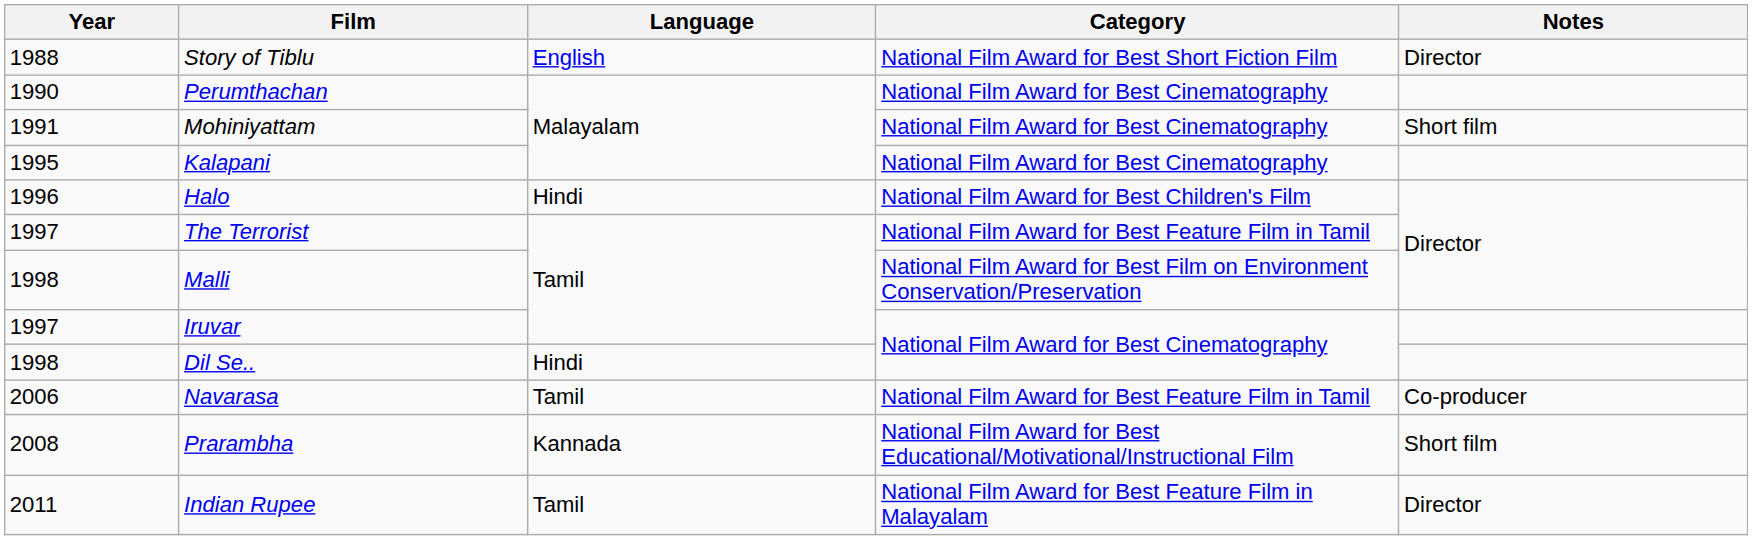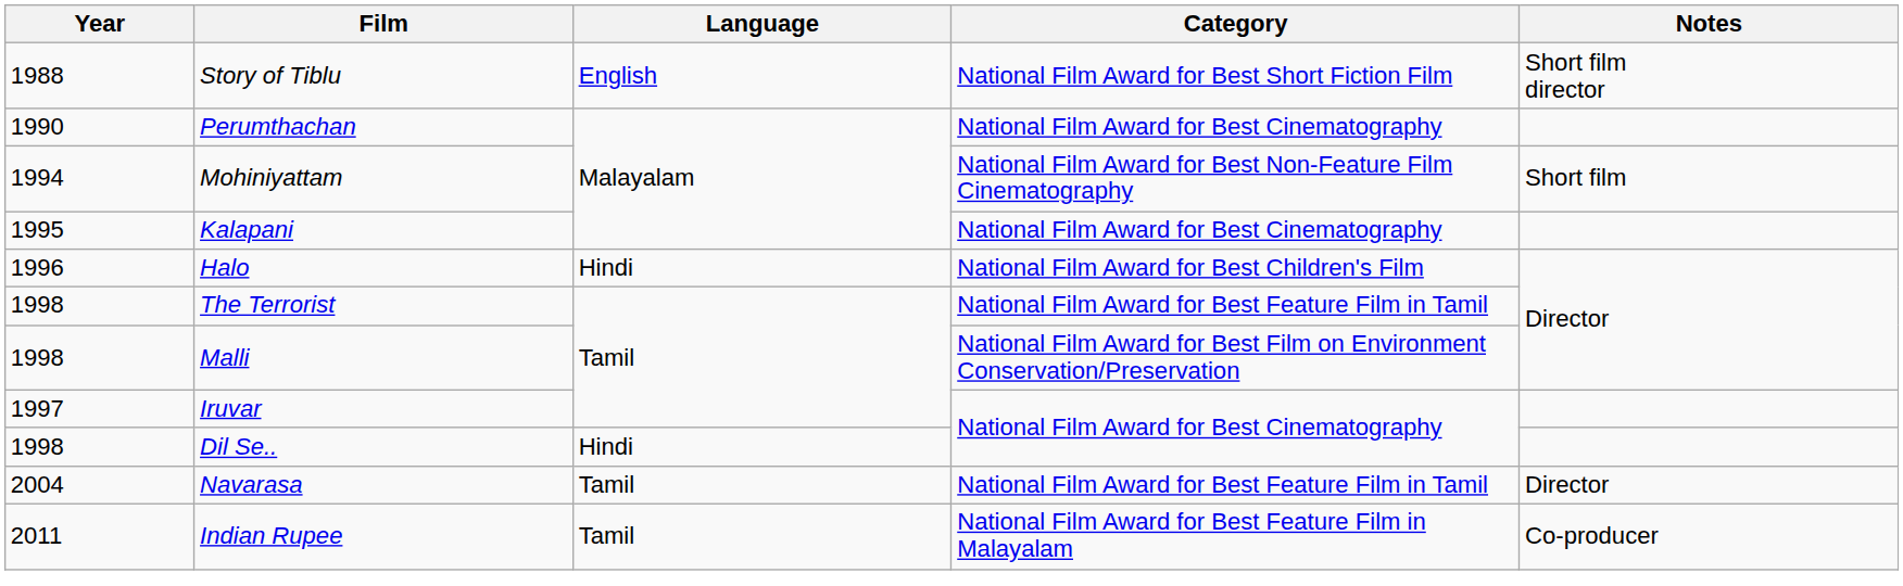Story of Tiblu | Notes: Director -> Short film director
Mohiniyattam | Year: 1991 -> 1994
Mohiniyattam | Category: National Film Award for Best Cinematography -> National Film Award for Best Non-Feature Film Cinematography
The Terrorist | Year: 1997 -> 1998
Navarasa | Year: 2006 -> 2004
Navarasa | Notes: Co-producer -> Director
- row: 2008 | Prarambha | Kannada | National Film Award for Best Educational/Motivational/Instructional Film | Short film
Indian Rupee | Notes: Director -> Co-producer
